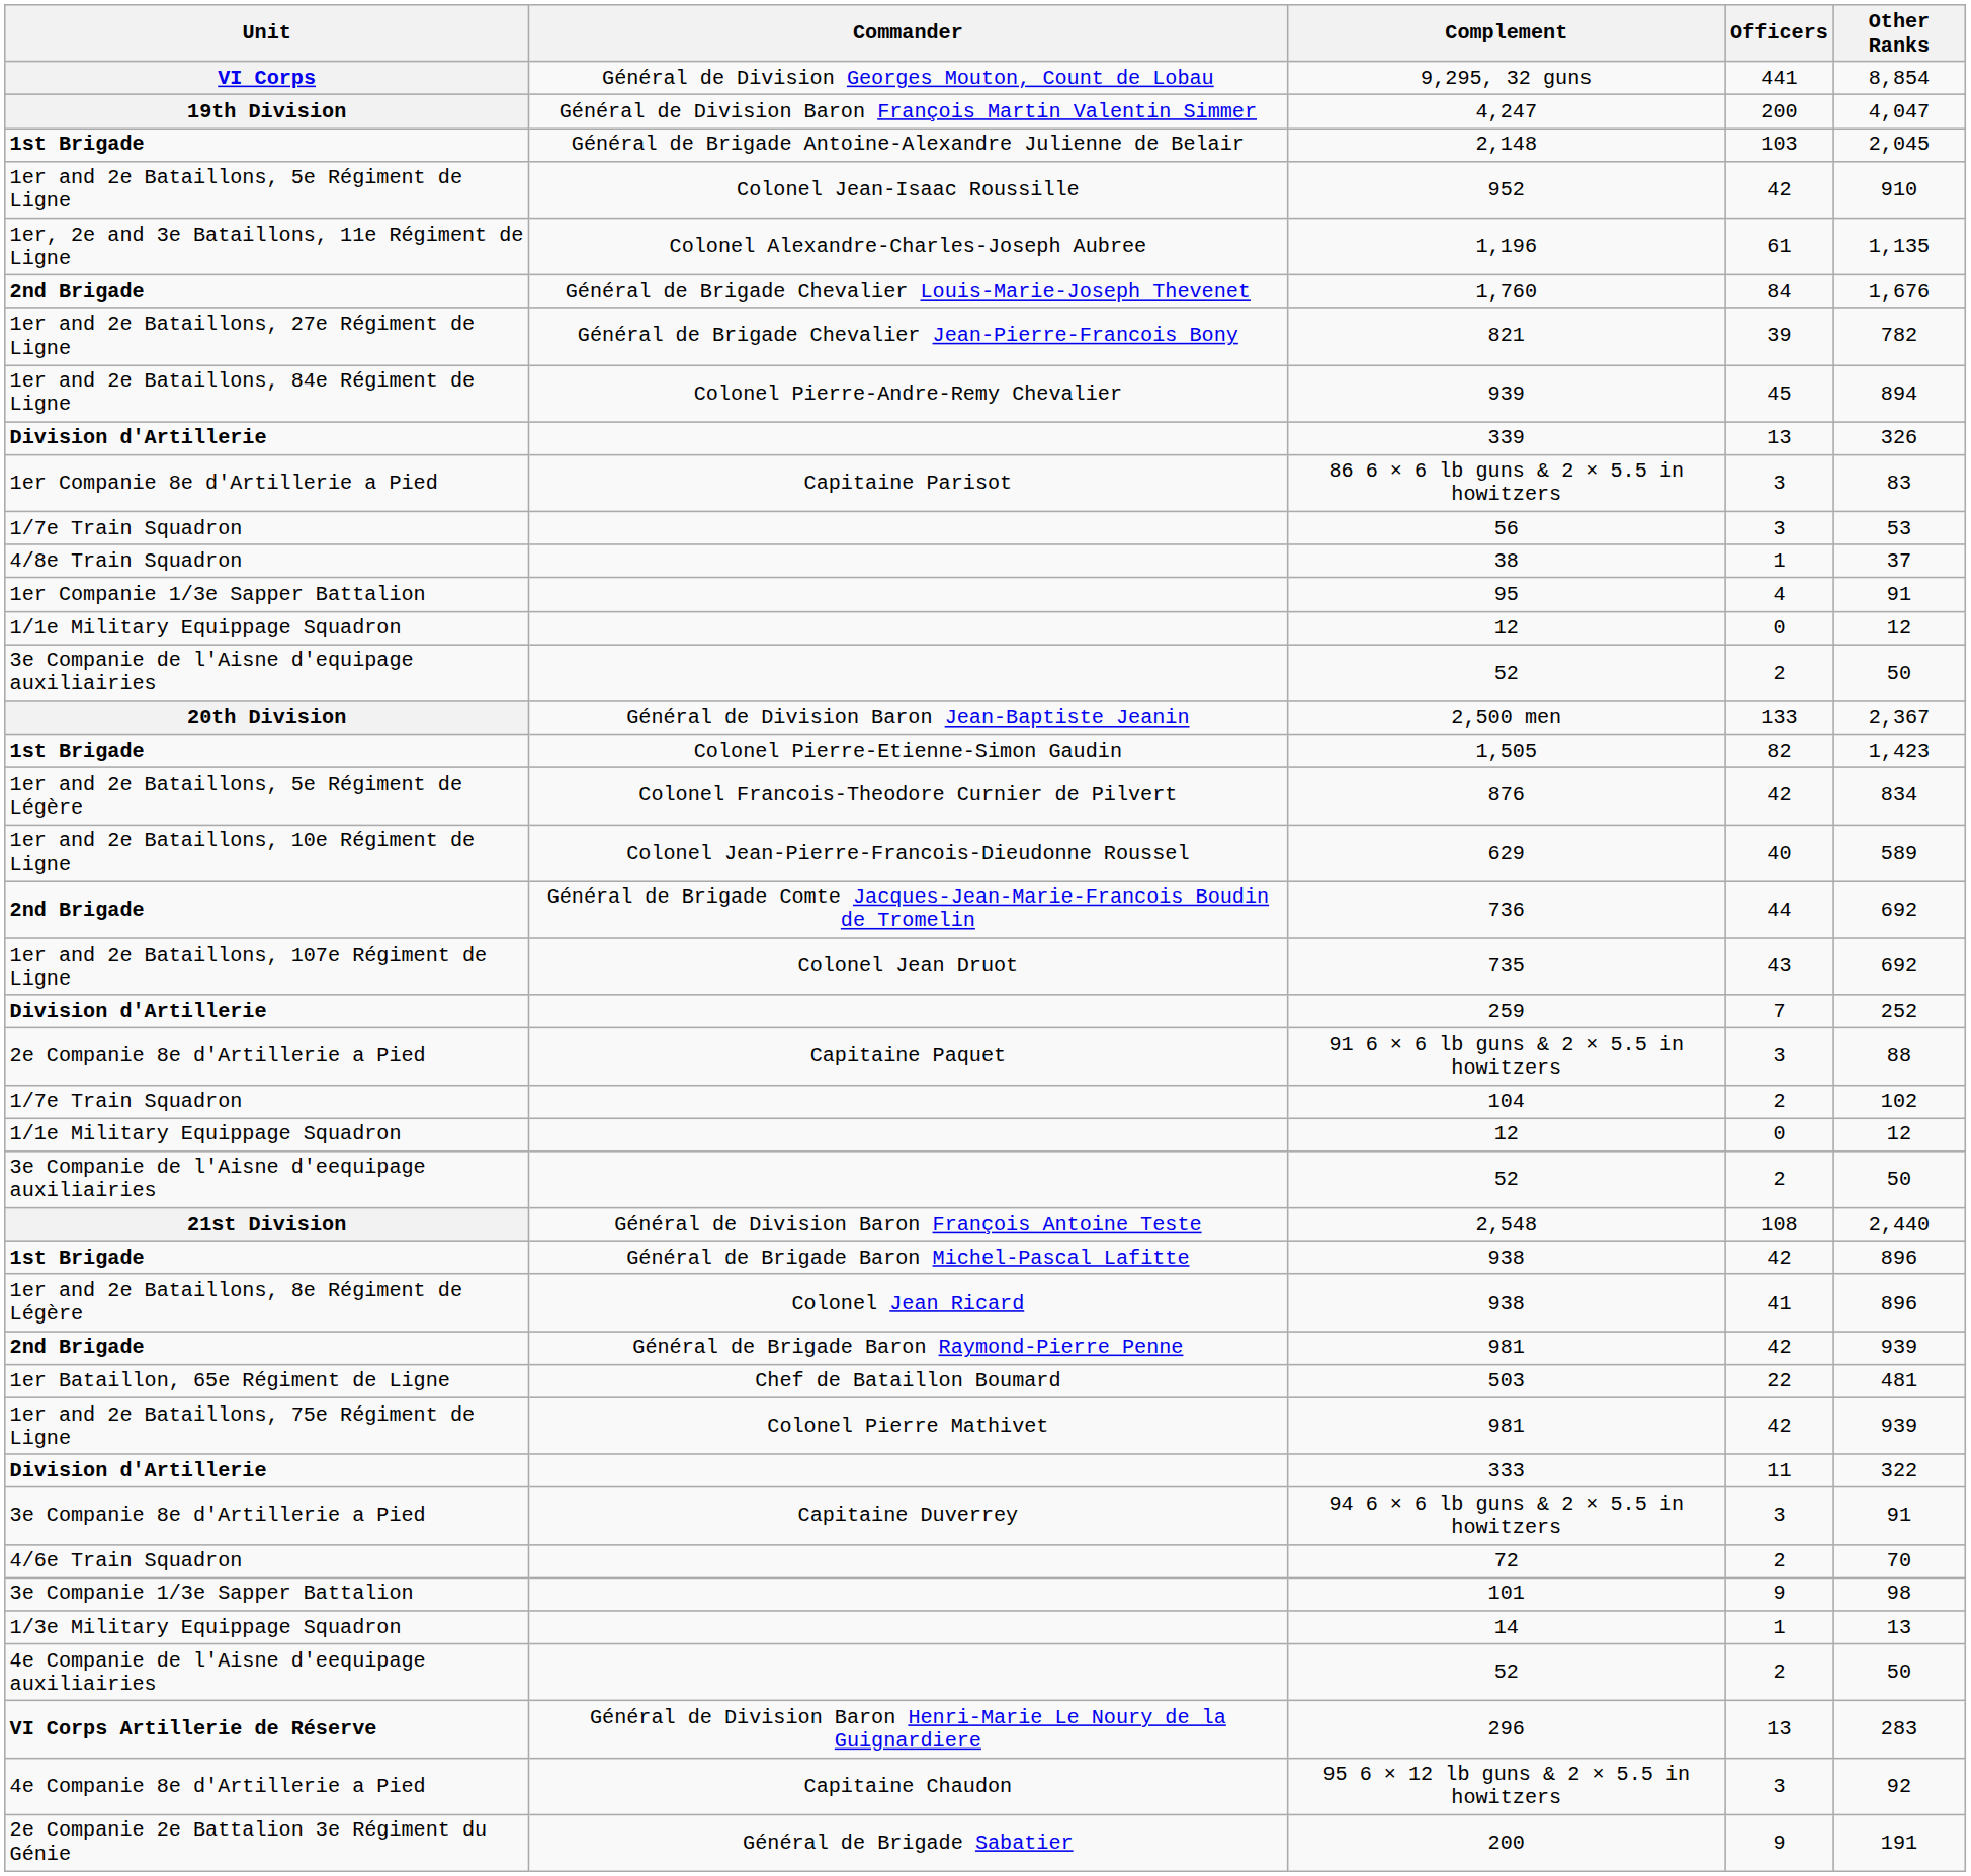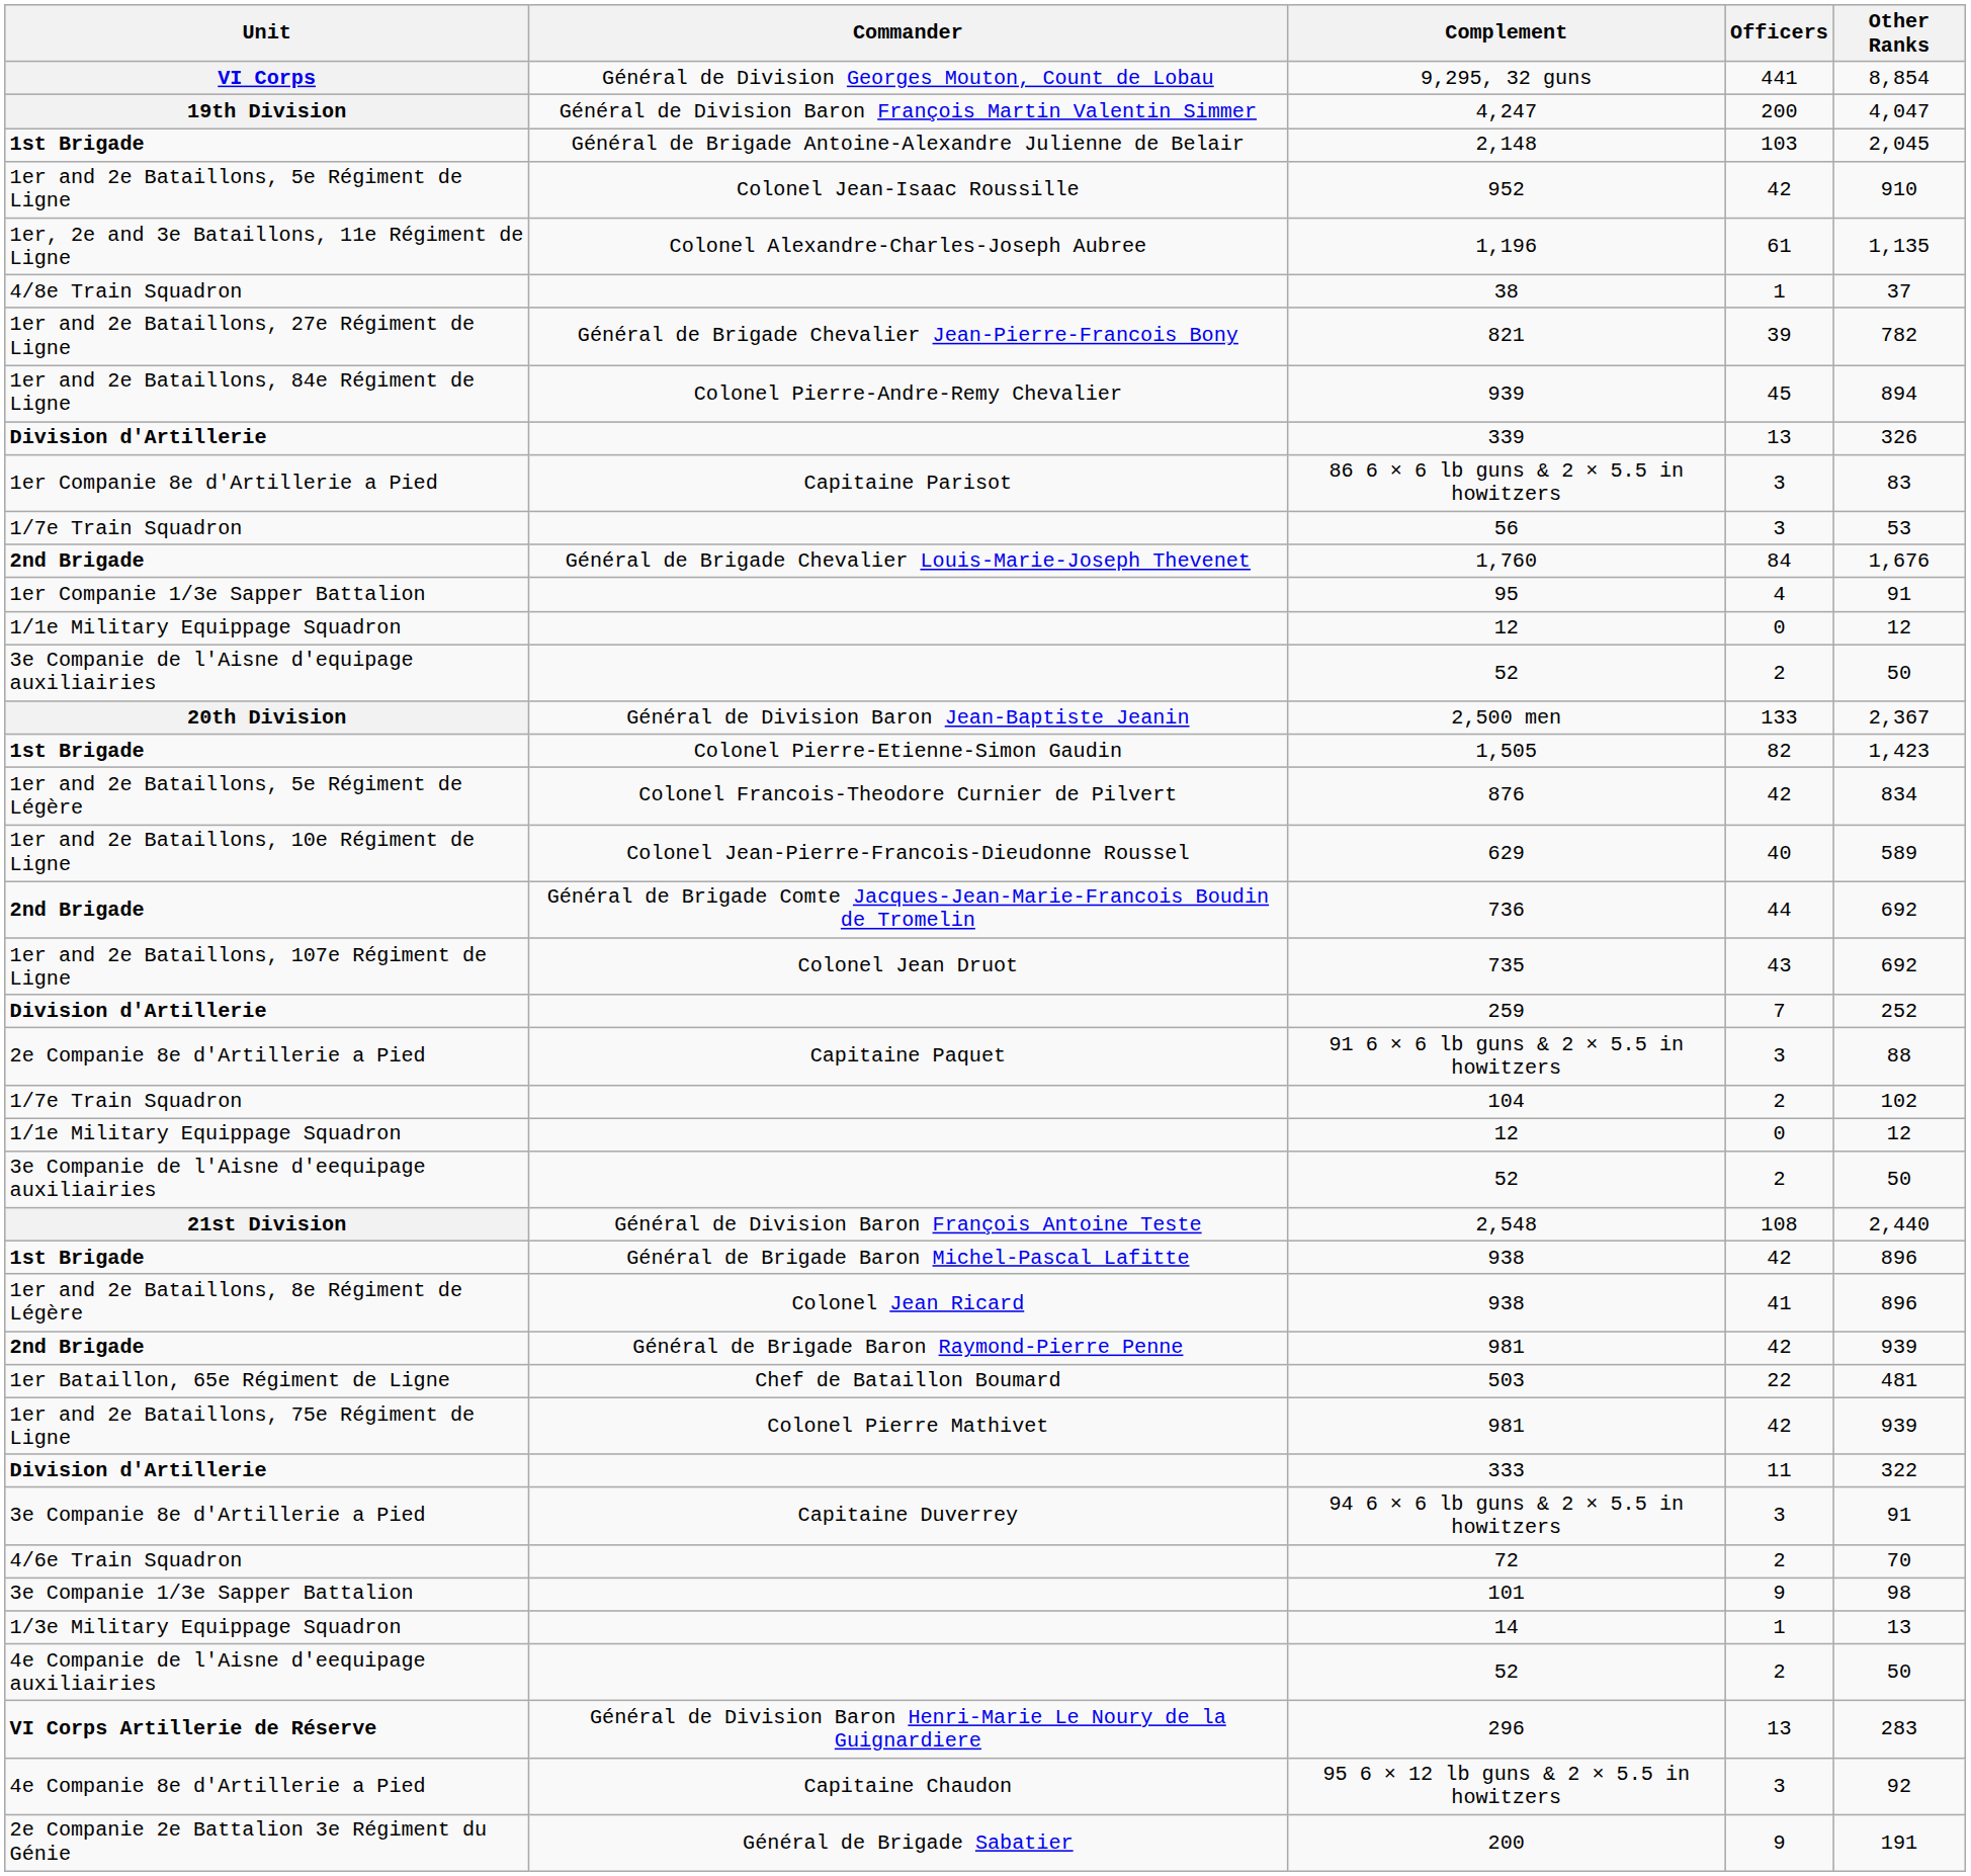rows swapped: 1,760 <-> 38
